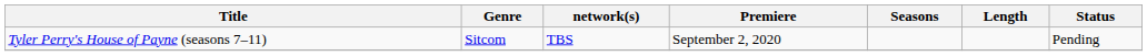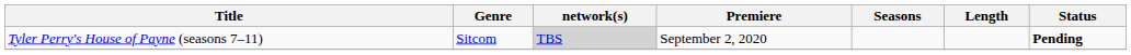Tyler Perry's House of Payne (seasons 7–11) | network(s): no background -> lightgrey background
Tyler Perry's House of Payne (seasons 7–11) | Status: normal -> bold
